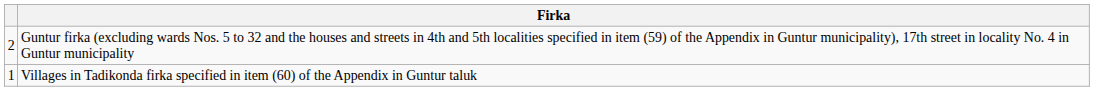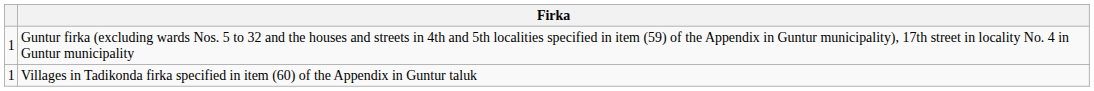row 2 | column 1: 2 -> 1
